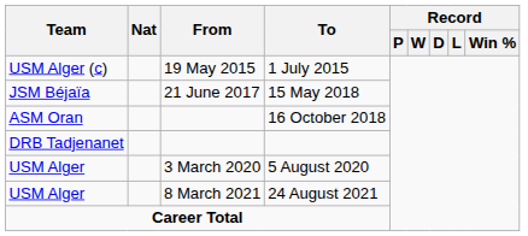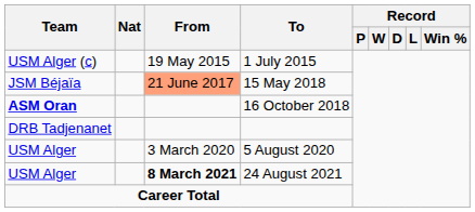15 May 2018 | From: no background -> lightsalmon background
16 October 2018 | Team: normal -> bold
24 August 2021 | From: normal -> bold
